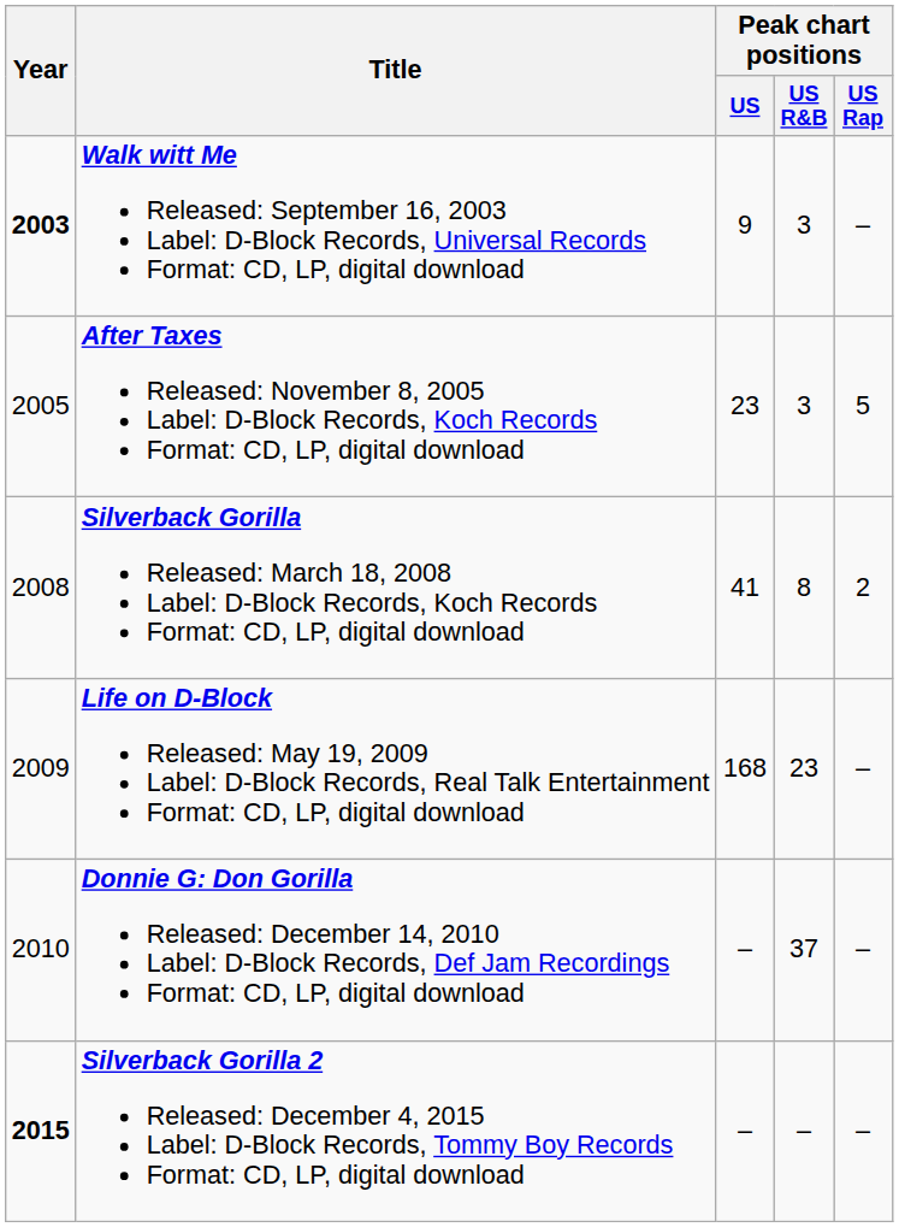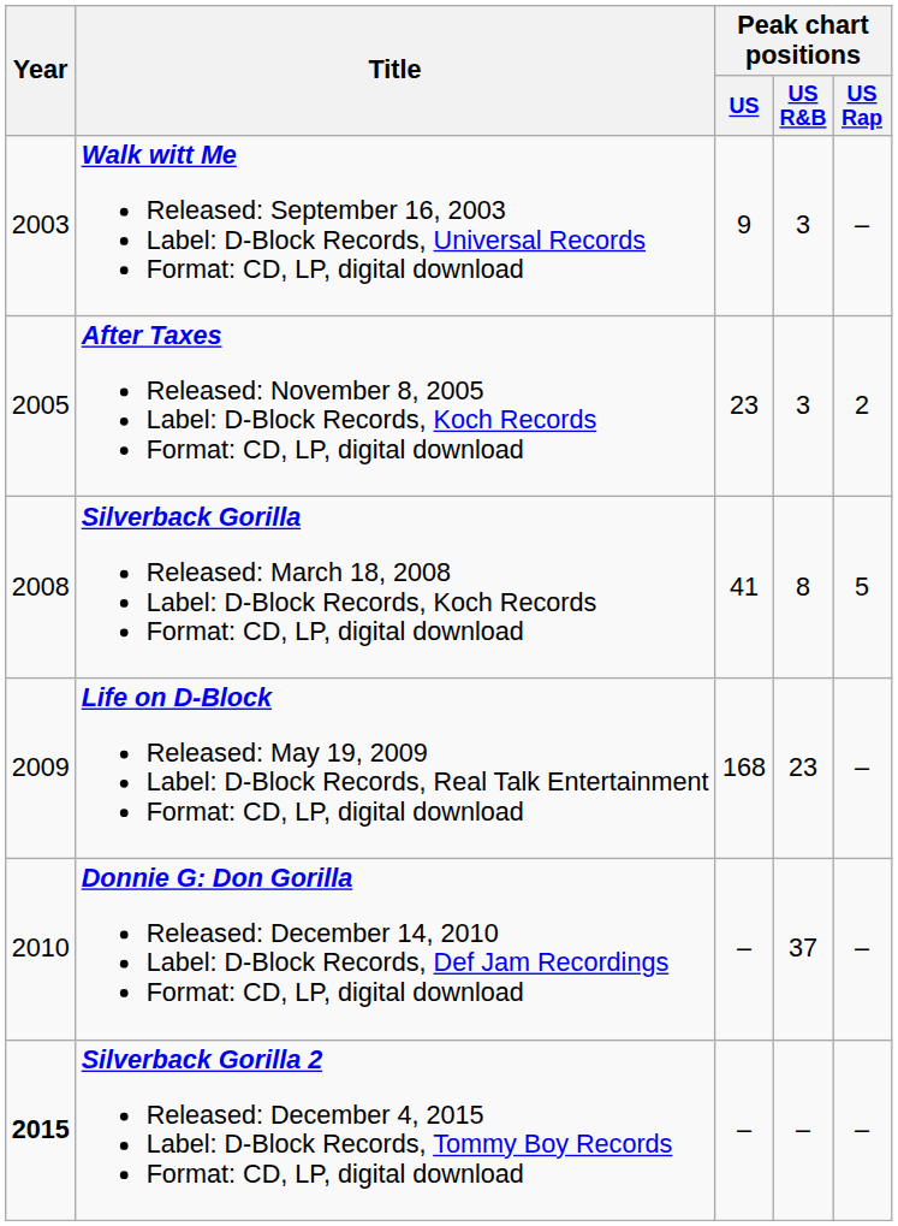row 3 | Year: bold -> normal
row 4 | Peak chart positions / US Rap: 5 -> 2
row 5 | Peak chart positions / US Rap: 2 -> 5
